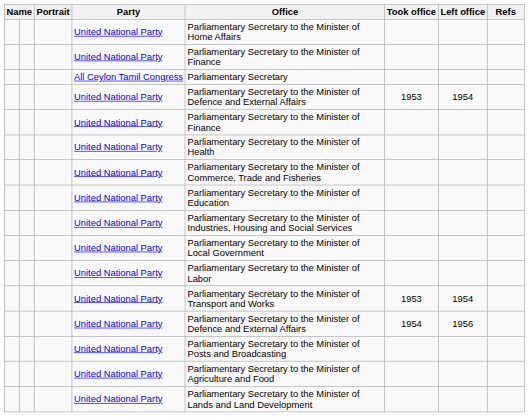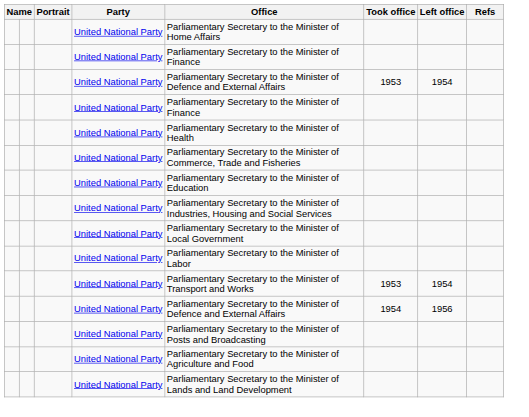- row: All Ceylon Tamil Congress | Parliamentary Secretary
